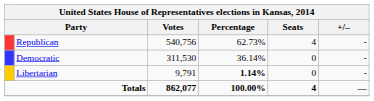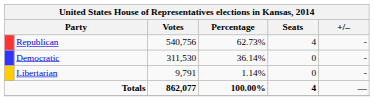Libertarian | Percentage: bold -> normal
